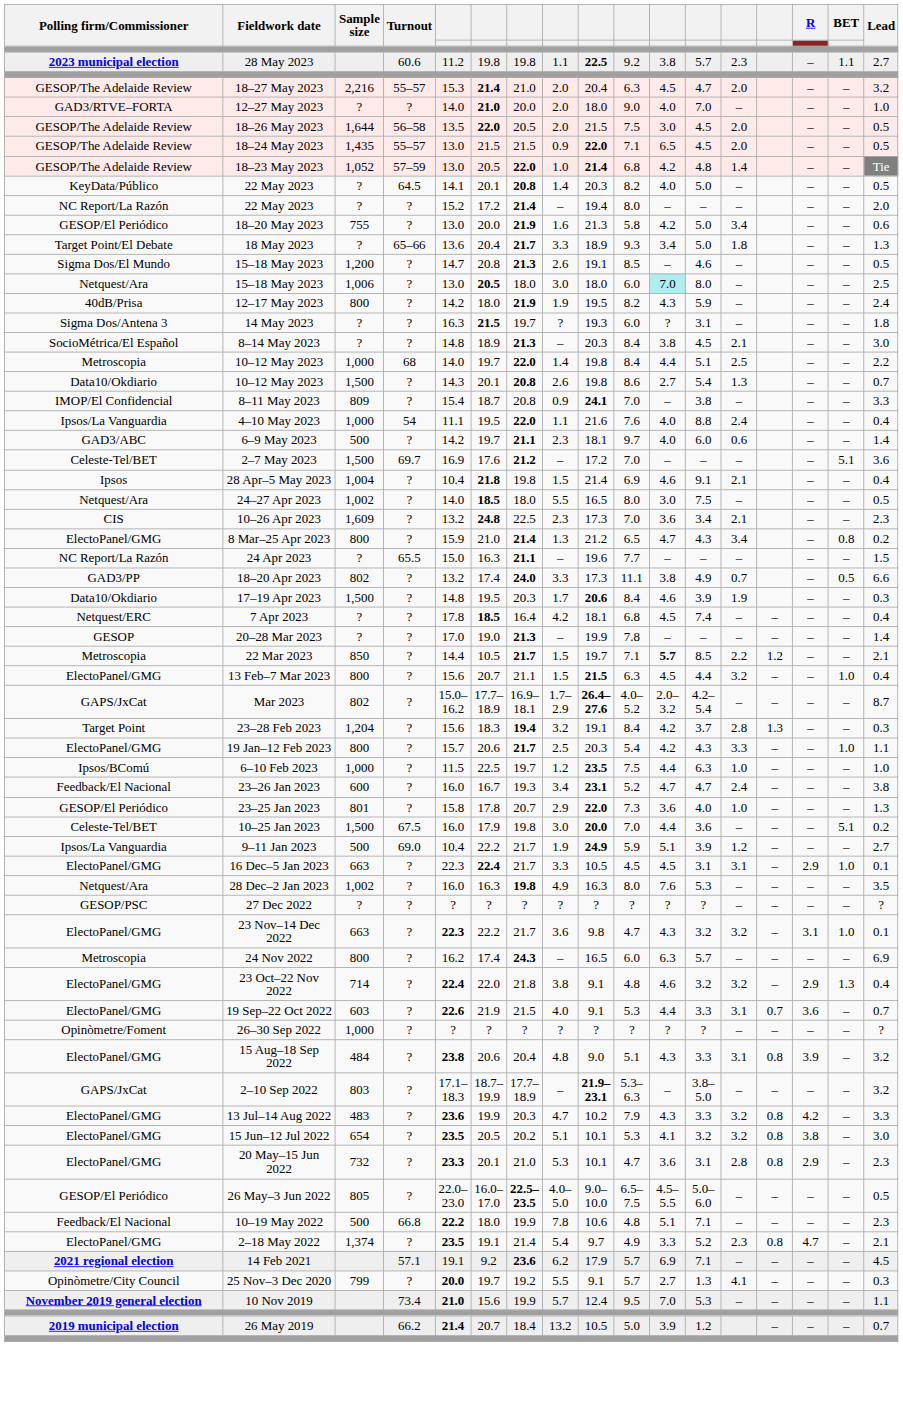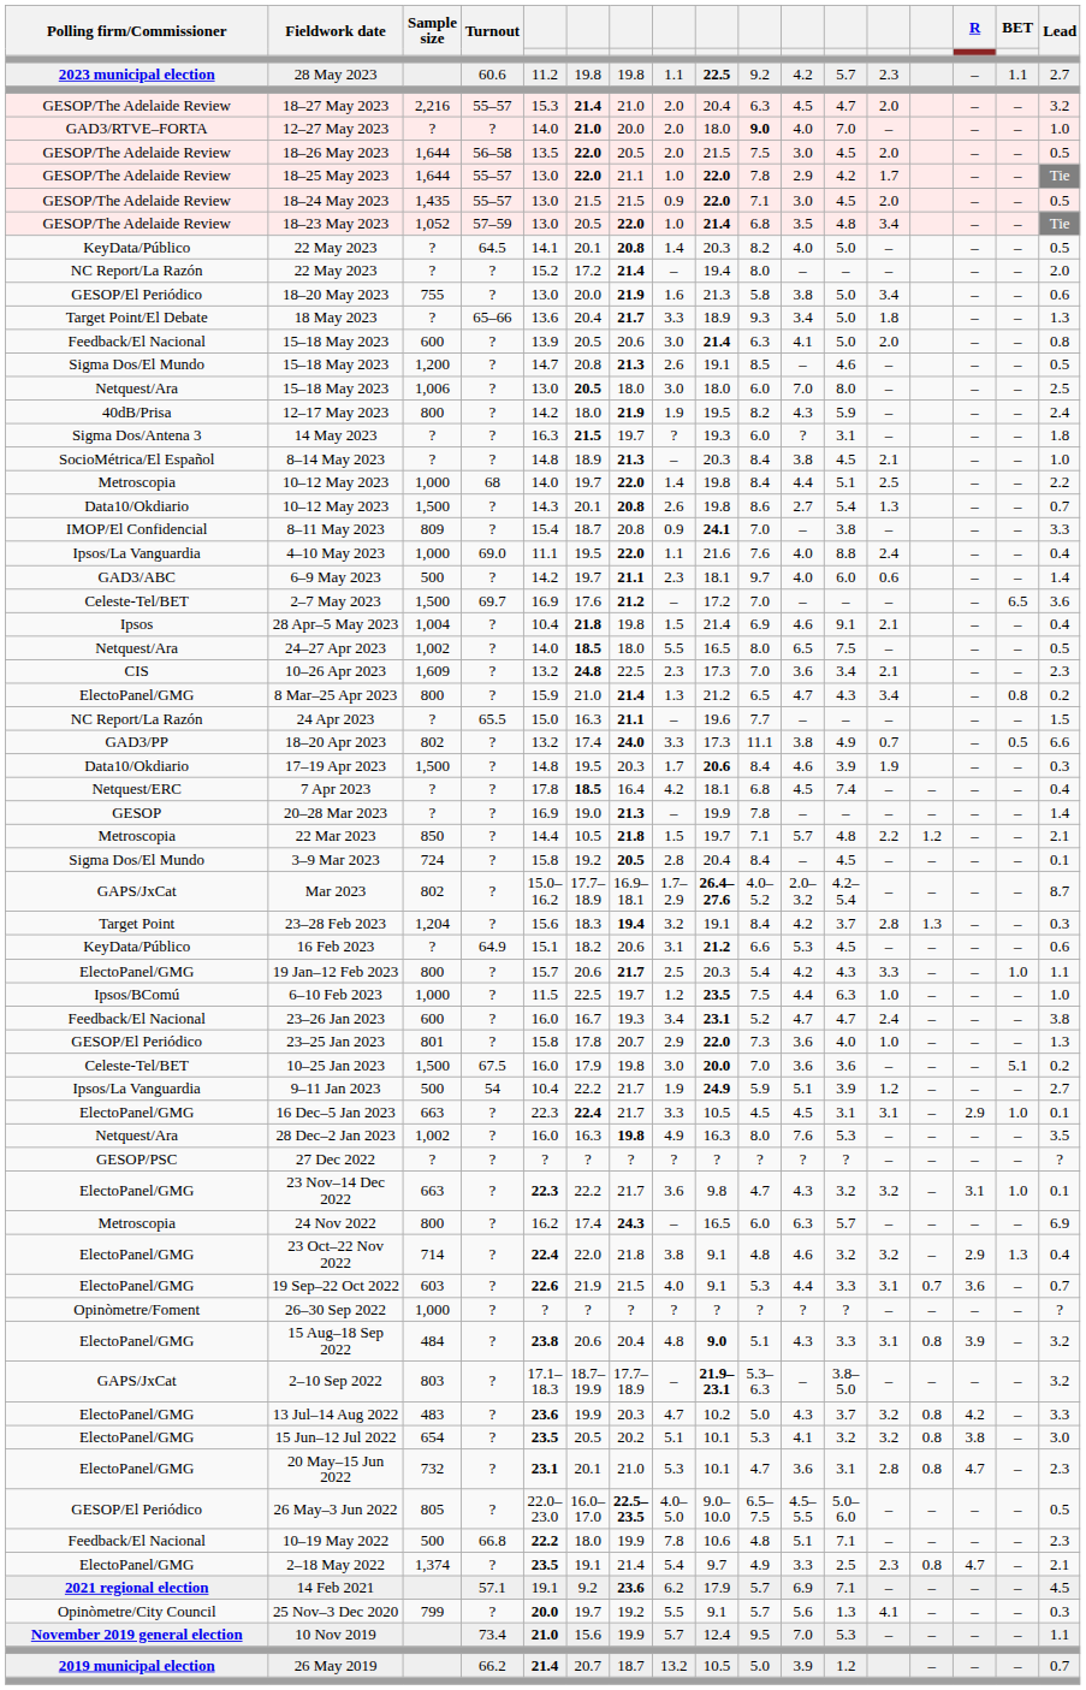28 May 2023 | column 11: 3.8 -> 4.2
12–27 May 2023 | column 10: normal -> bold
+ row: GESOP/The Adelaide Review | 18–25 May 2023 | 1,644 | 55–57 | 13.0 | 22.0 | 21.1 | 1.0 | 22.0 | 7.8 | 2.9 | 4.2 | 1.7 | – | – | Tie
18–24 May 2023 | column 11: 6.5 -> 3.0
18–23 May 2023 | column 11: 4.2 -> 3.5
18–23 May 2023 | column 13: 1.4 -> 3.4
18–20 May 2023 | column 11: 4.2 -> 3.8
+ row: Feedback/El Nacional | 15–18 May 2023 | 600 | ? | 13.9 | 20.5 | 20.6 | 3.0 | 21.4 | 6.3 | 4.1 | 5.0 | 2.0 | – | – | 0.8
Netquest/Ara / 15–18 May 2023 | column 11: paleturquoise background -> no background
8–14 May 2023 | Lead: 3.0 -> 1.0
4–10 May 2023 | Turnout: 54 -> 69.0
2–7 May 2023 | BET: 5.1 -> 6.5
24–27 Apr 2023 | column 11: 3.0 -> 6.5
20–28 Mar 2023 | column 5: 17.0 -> 16.9
22 Mar 2023 | column 7: 21.7 -> 21.8
22 Mar 2023 | column 11: bold -> normal
22 Mar 2023 | column 12: 8.5 -> 4.8
+ row: Sigma Dos/El Mundo | 3–9 Mar 2023 | 724 | ? | 15.8 | 19.2 | 20.5 | 2.8 | 20.4 | 8.4 | – | 4.5 | – | – | – | – | 0.1
- row: ElectoPanel/GMG | 13 Feb–7 Mar 2023 | 800 | ? | 15.6 | 20.7 | 21.1 | 1.5 | 21.5 | 6.3 | 4.5 | 4.4 | 3.2 | – | – | 1.0 | 0.4
+ row: KeyData/Público | 16 Feb 2023 | ? | 64.9 | 15.1 | 18.2 | 20.6 | 3.1 | 21.2 | 6.6 | 5.3 | 4.5 | – | – | – | – | 0.6
10–25 Jan 2023 | column 11: 4.4 -> 3.6
9–11 Jan 2023 | Turnout: 69.0 -> 54
15 Aug–18 Sep 2022 | column 9: normal -> bold
13 Jul–14 Aug 2022 | column 10: 7.9 -> 5.0
13 Jul–14 Aug 2022 | column 12: 3.3 -> 3.7
20 May–15 Jun 2022 | column 5: 23.3 -> 23.1
20 May–15 Jun 2022 | R: 2.9 -> 4.7
2–18 May 2022 | column 12: 5.2 -> 2.5
25 Nov–3 Dec 2020 | column 11: 2.7 -> 5.6
26 May 2019 | column 7: 18.4 -> 18.7
